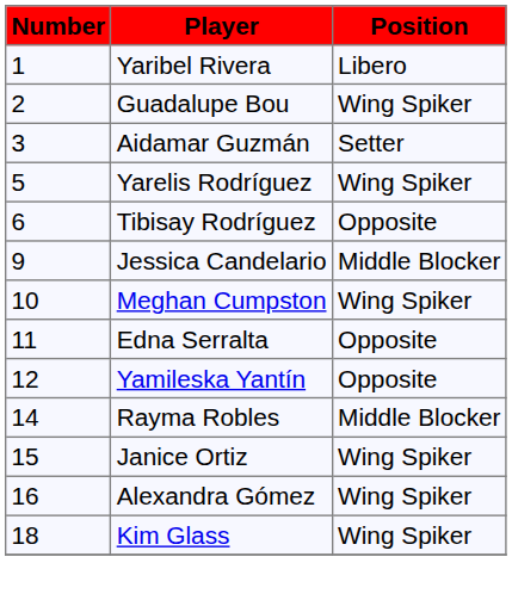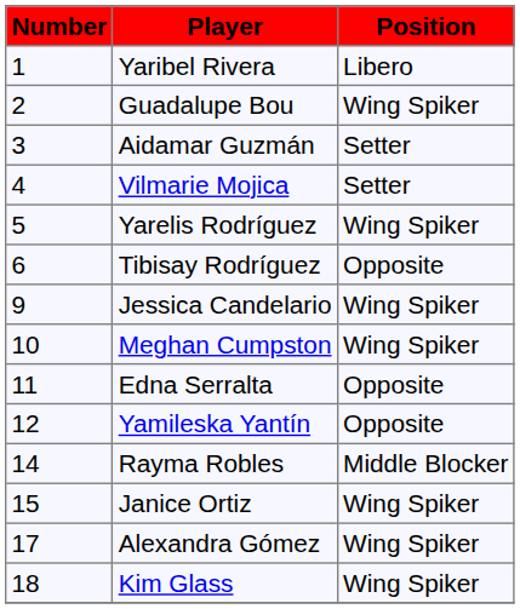+ row: 4 | Vilmarie Mojica | Setter
Jessica Candelario | Position: Middle Blocker -> Wing Spiker
Alexandra Gómez | Number: 16 -> 17
